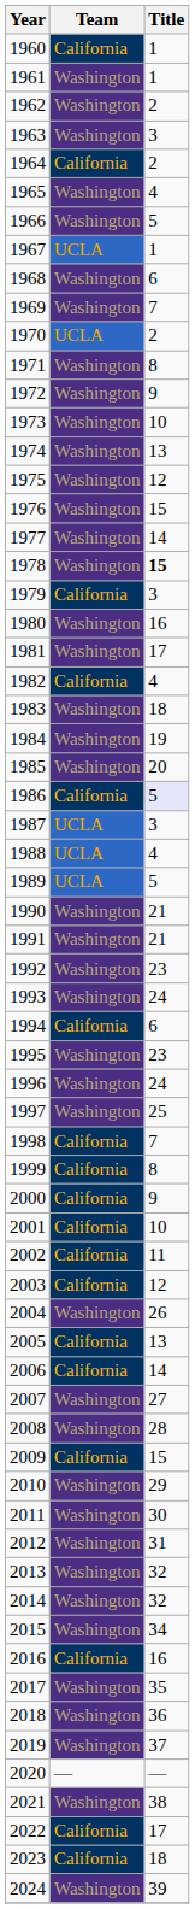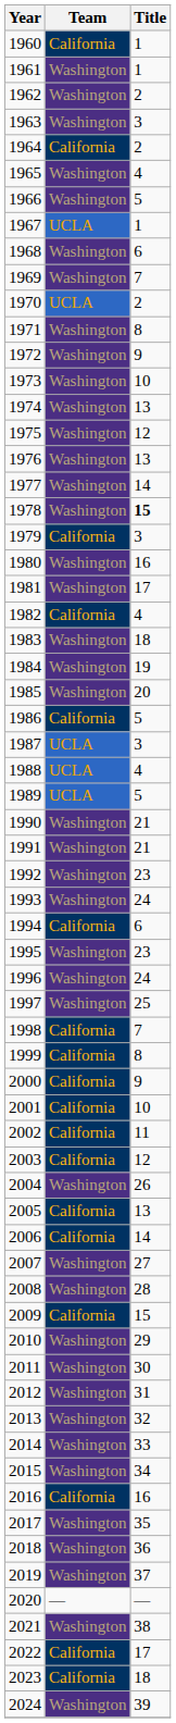1976 | Title: 15 -> 13
1986 | Title: lavender background -> no background
2014 | Title: 32 -> 33
